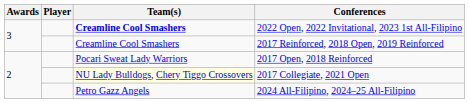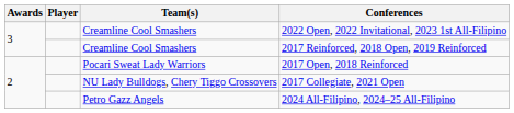2022 Open, 2022 Invitational, 2023 1st All-Filipino | Team(s): bold -> normal
2017 Collegiate, 2021 Open | Team(s): lightyellow background -> no background
